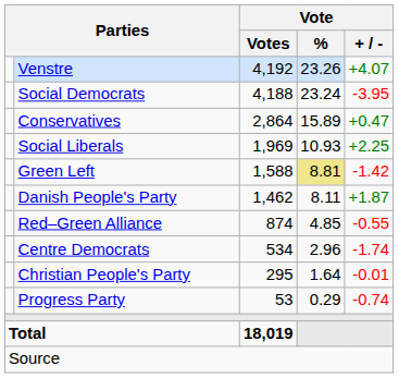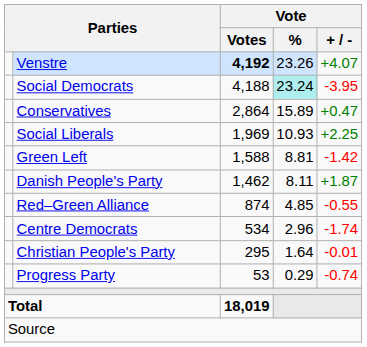Venstre | Vote / Votes: normal -> bold
Social Democrats | Vote / %: no background -> paleturquoise background
Green Left | Vote / %: khaki background -> no background
